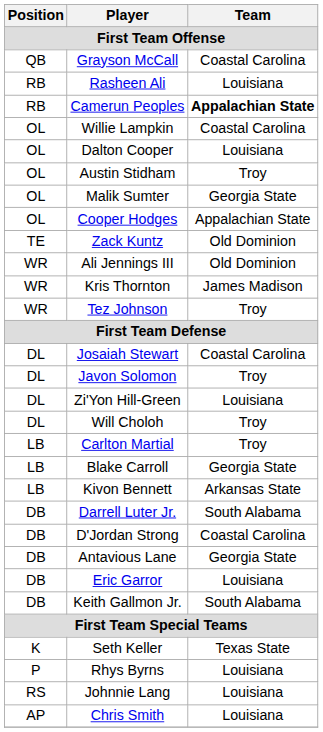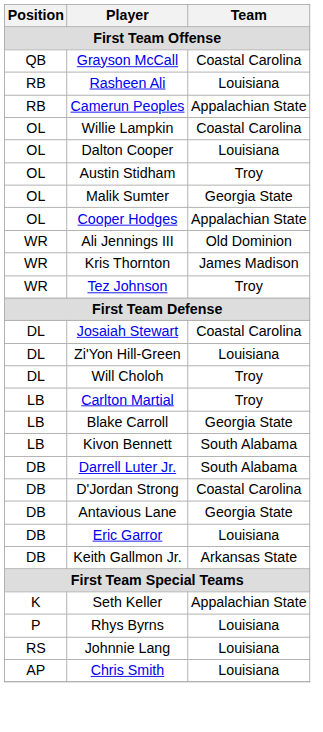Camerun Peoples | Team: bold -> normal
- row: TE | Zack Kuntz | Old Dominion
- row: DL | Javon Solomon | Troy
Kivon Bennett | Team: Arkansas State -> South Alabama
Keith Gallmon Jr. | Team: South Alabama -> Arkansas State
Seth Keller | Team: Texas State -> Appalachian State
